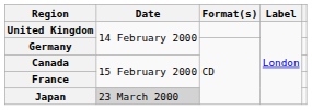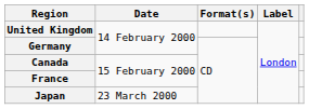Japan | Date: lightgrey background -> no background
